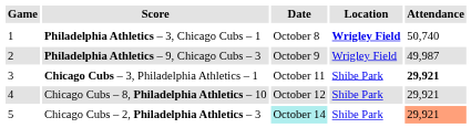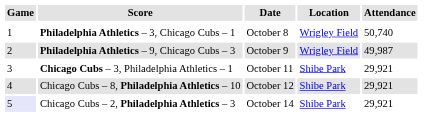Philadelphia Athletics – 3, Chicago Cubs – 1 | Location: bold -> normal
Chicago Cubs – 3, Philadelphia Athletics – 1 | Attendance: bold -> normal
Chicago Cubs – 2, Philadelphia Athletics – 3 | Game: no background -> lavender background
Chicago Cubs – 2, Philadelphia Athletics – 3 | Date: paleturquoise background -> no background
Chicago Cubs – 2, Philadelphia Athletics – 3 | Attendance: lightsalmon background -> no background
